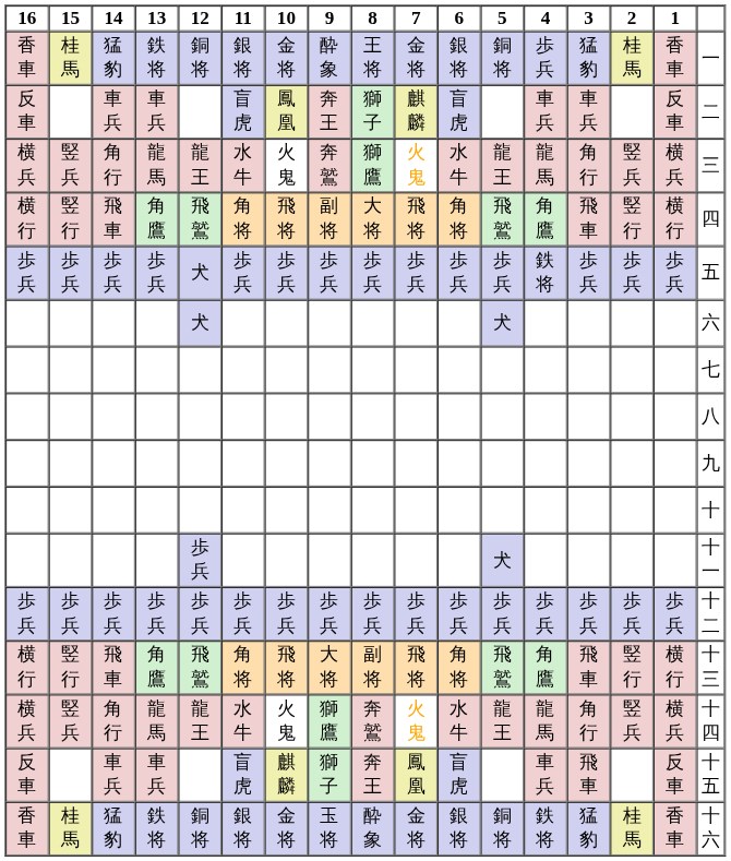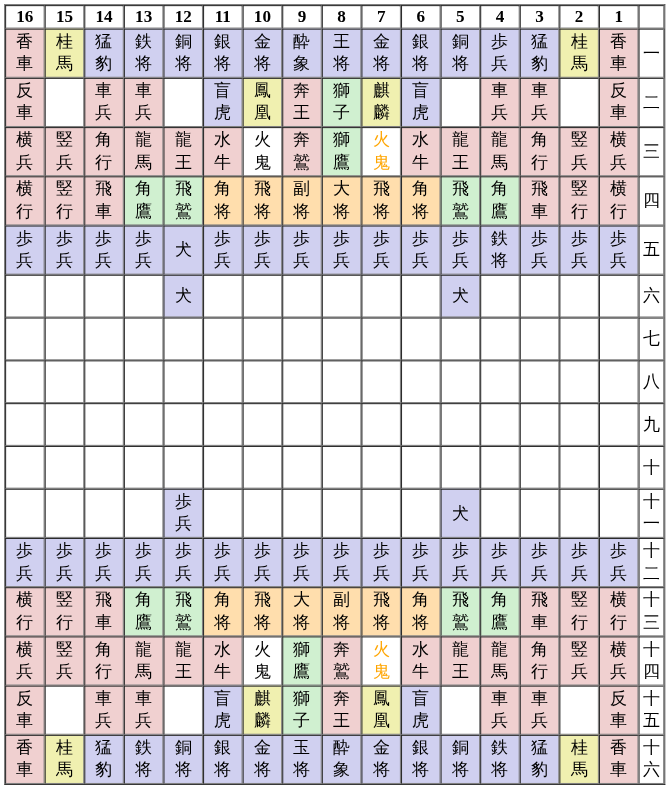row 16 | 3: 飛 車 -> 車 兵
